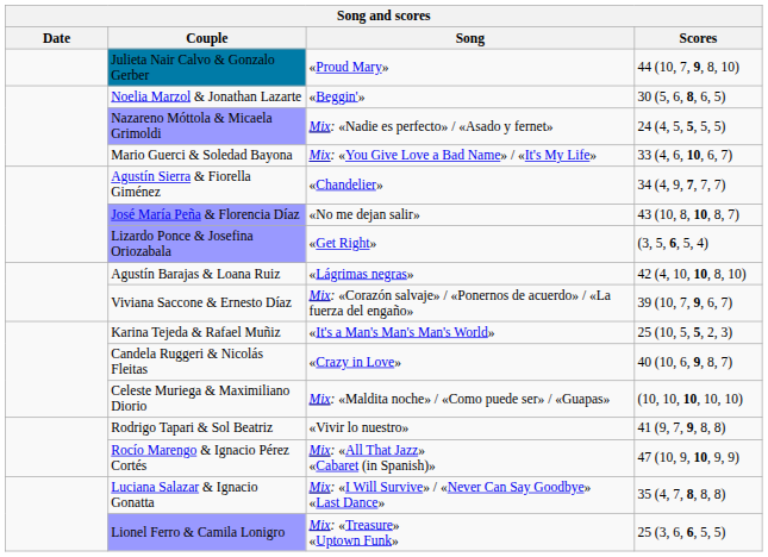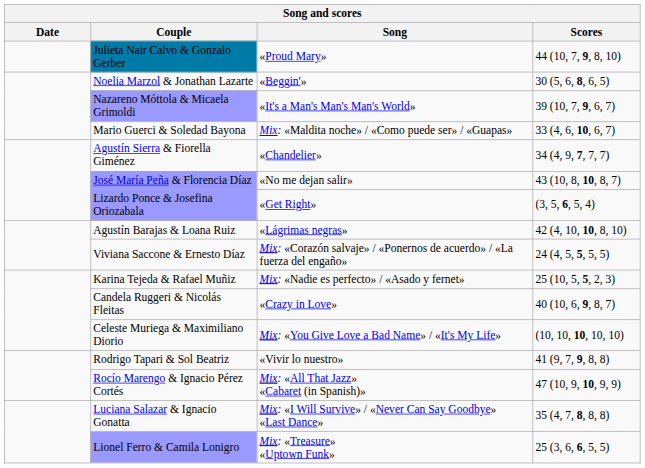Nazareno Móttola & Micaela Grimoldi | Song: Mix: «Nadie es perfecto» / «Asado y fernet» -> «It's a Man's Man's Man's World»
Nazareno Móttola & Micaela Grimoldi | Scores: 24 (4, 5, 5, 5, 5) -> 39 (10, 7, 9, 6, 7)
Mario Guerci & Soledad Bayona | Song: Mix: «You Give Love a Bad Name» / «It's My Life» -> Mix: «Maldita noche» / «Como puede ser» / «Guapas»
Viviana Saccone & Ernesto Díaz | Scores: 39 (10, 7, 9, 6, 7) -> 24 (4, 5, 5, 5, 5)
Karina Tejeda & Rafael Muñiz | Song: «It's a Man's Man's Man's World» -> Mix: «Nadie es perfecto» / «Asado y fernet»
Celeste Muriega & Maximiliano Diorio | Song: Mix: «Maldita noche» / «Como puede ser» / «Guapas» -> Mix: «You Give Love a Bad Name» / «It's My Life»
